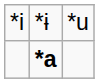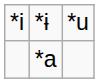row 2 | column 2: bold -> normal
